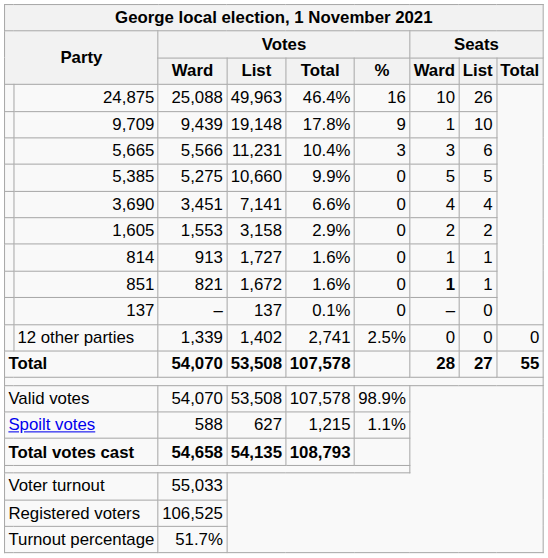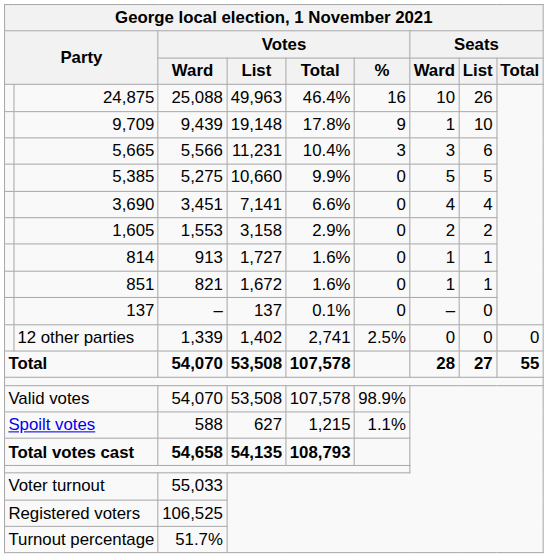851 | Seats / Ward: bold -> normal
